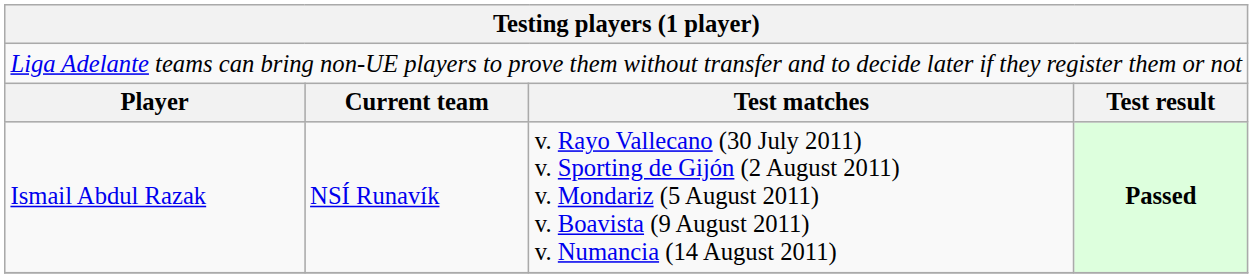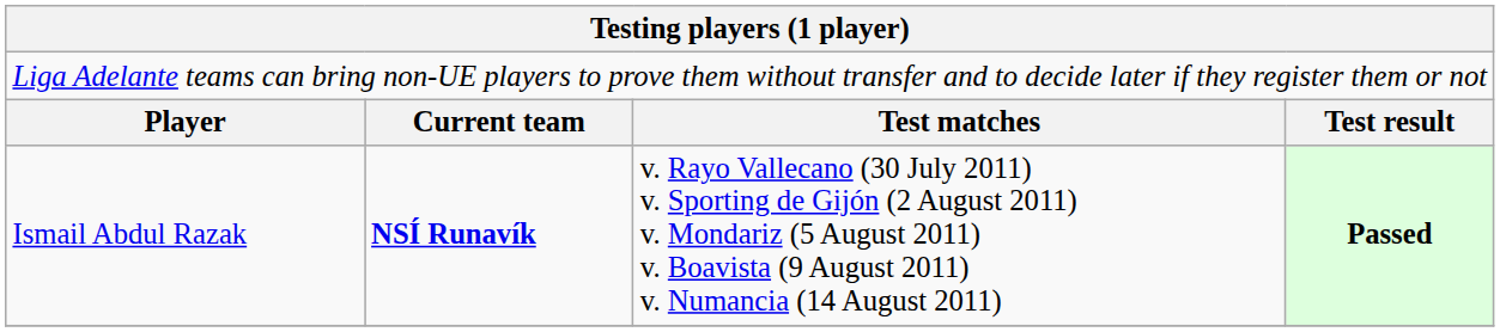Ismail Abdul Razak | column 2: normal -> bold
